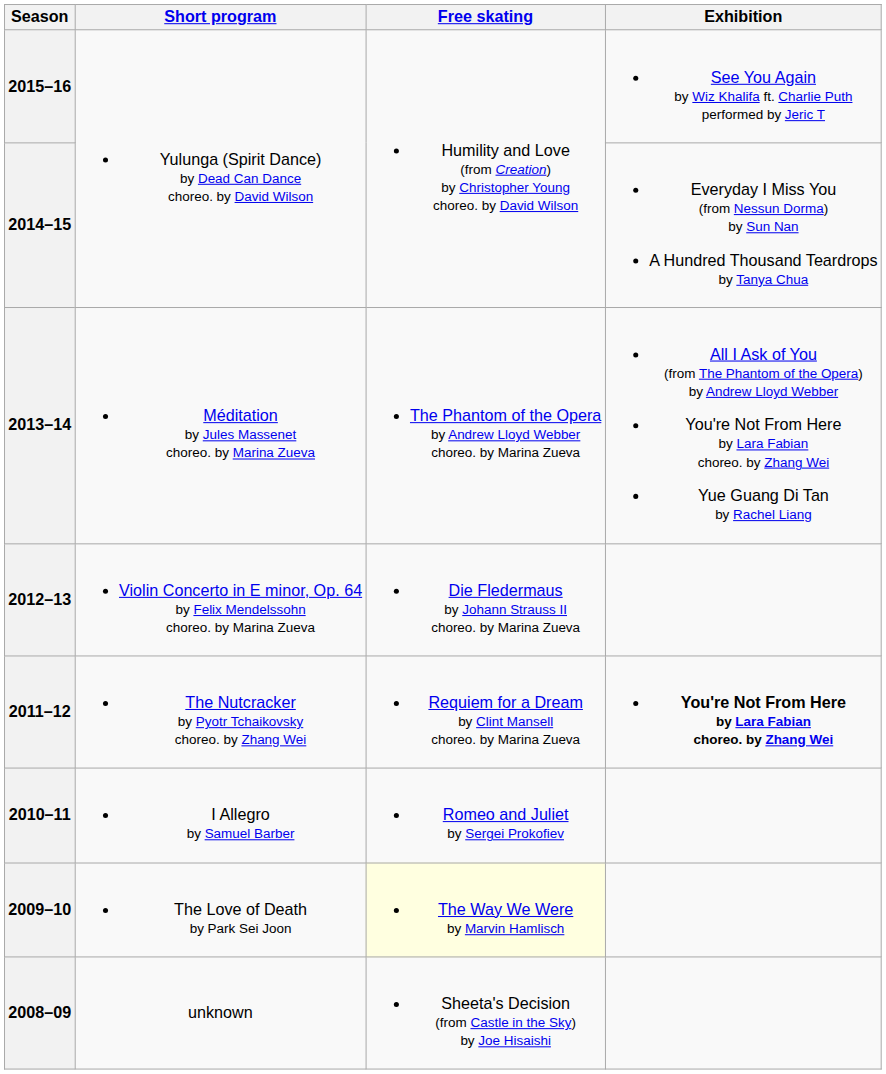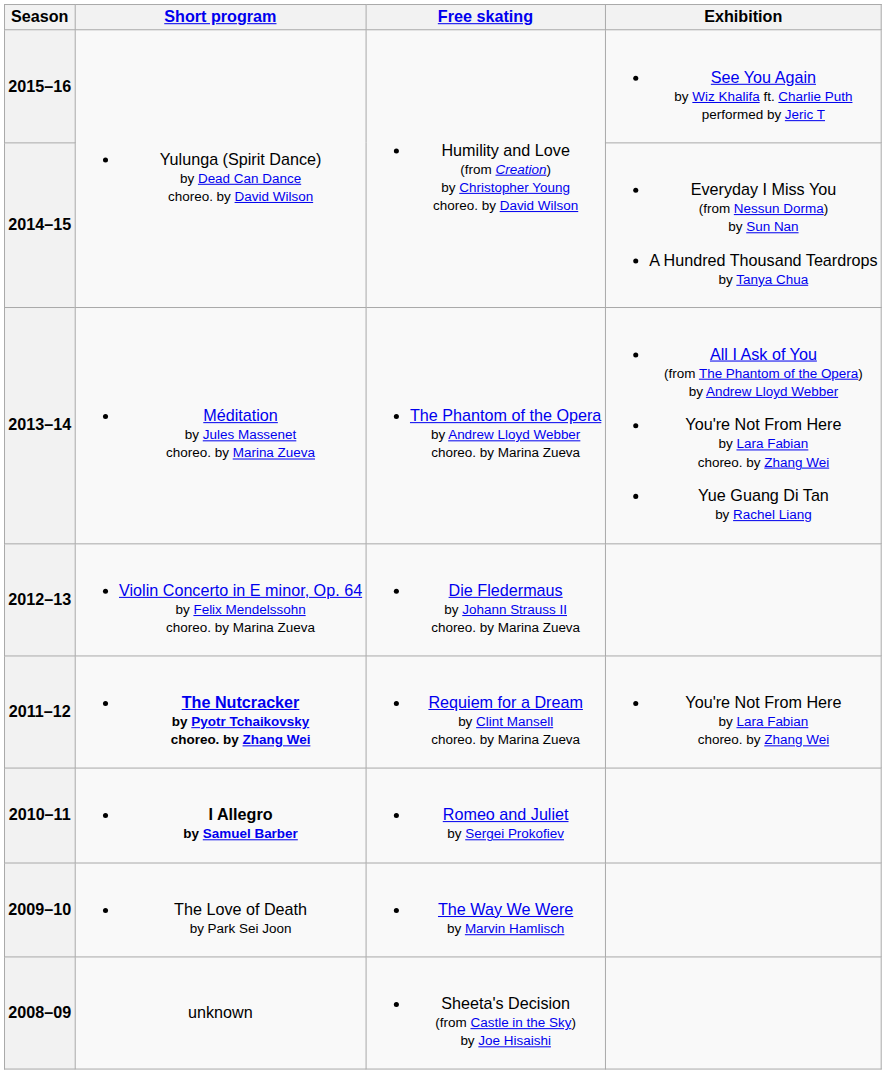2011–12 | Short program: normal -> bold
2011–12 | Exhibition: bold -> normal
2010–11 | Short program: normal -> bold
2009–10 | Free skating: lightyellow background -> no background
